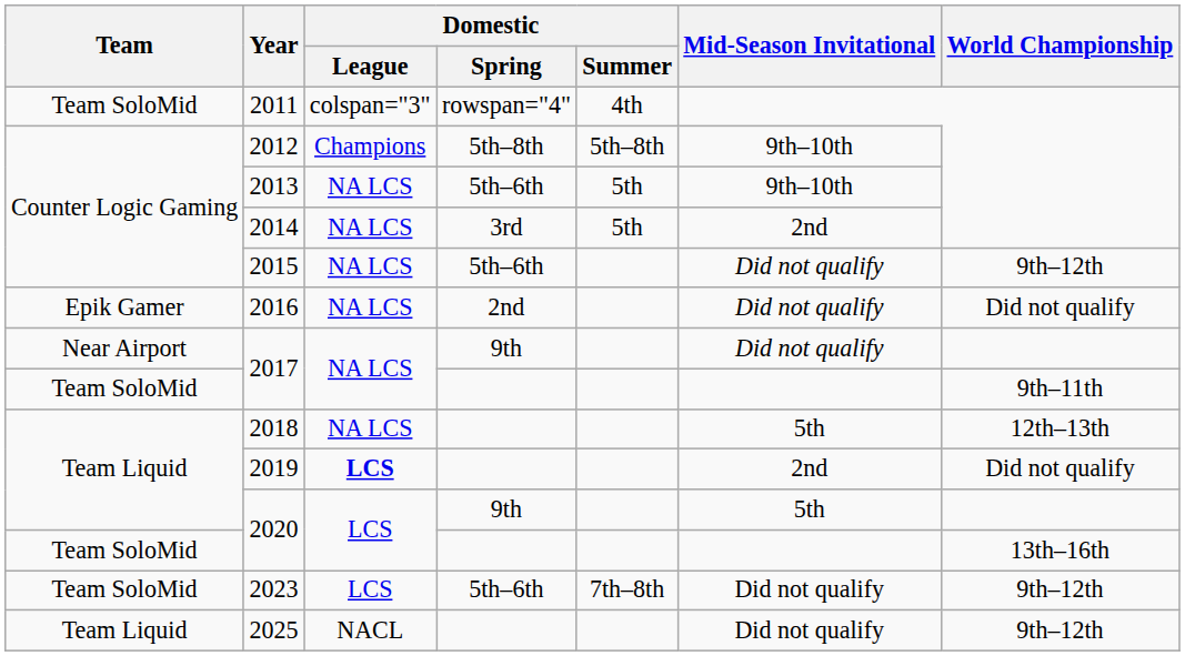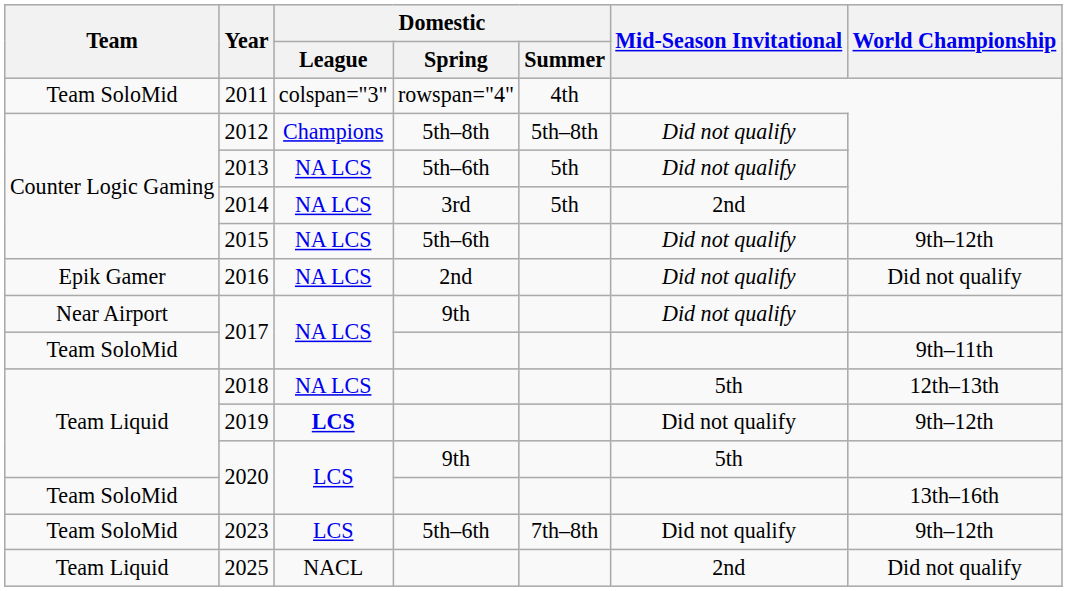2012 | Mid-Season Invitational: 9th–10th -> Did not qualify
2013 | Mid-Season Invitational: 9th–10th -> Did not qualify
2019 | Mid-Season Invitational: 2nd -> Did not qualify
2019 | World Championship: Did not qualify -> 9th–12th
2025 | Mid-Season Invitational: Did not qualify -> 2nd
2025 | World Championship: 9th–12th -> Did not qualify
